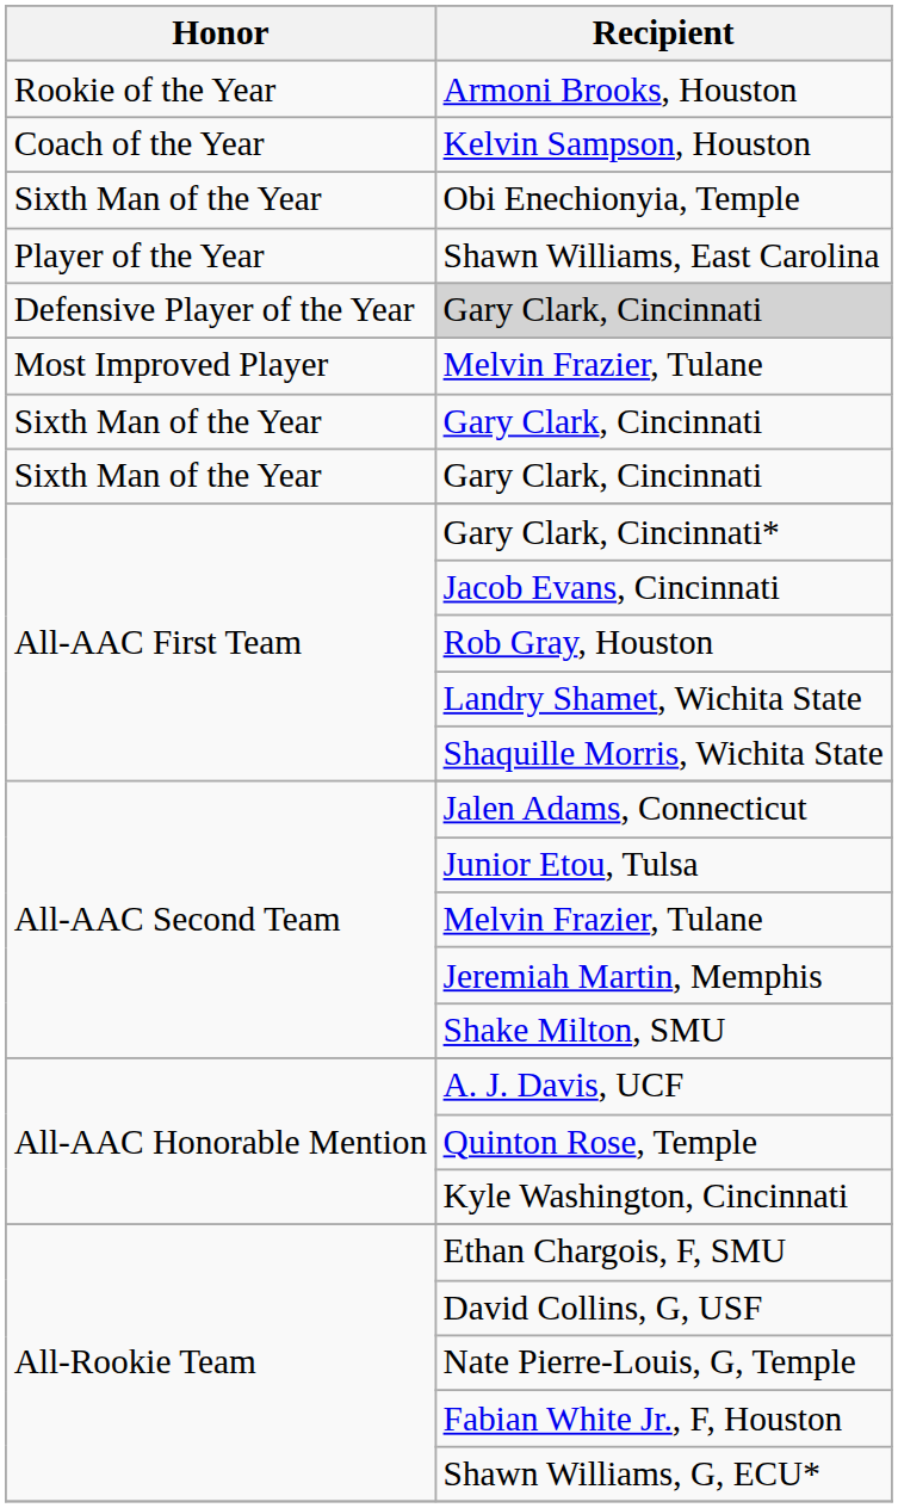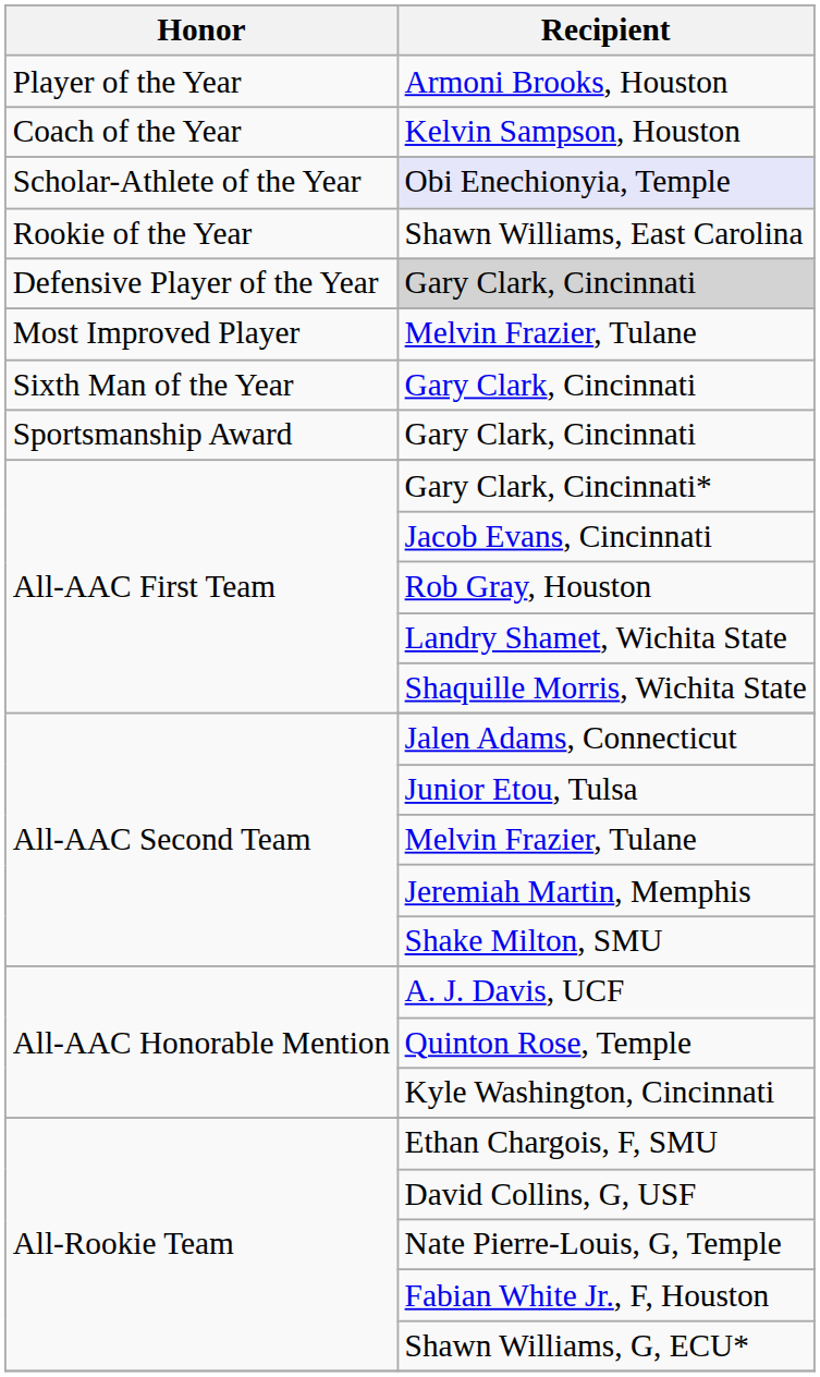row 2 | Honor: Rookie of the Year -> Player of the Year
row 4 | Honor: Sixth Man of the Year -> Scholar-Athlete of the Year
row 4 | Recipient: no background -> lavender background
row 5 | Honor: Player of the Year -> Rookie of the Year
row 9 | Honor: Sixth Man of the Year -> Sportsmanship Award
